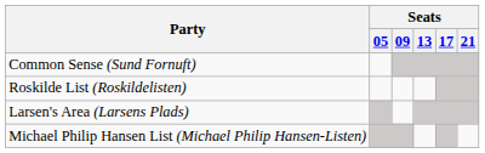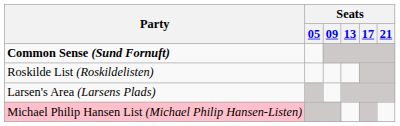Common Sense (Sund Fornuft) | Party: normal -> bold
Michael Philip Hansen List (Michael Philip Hansen-Listen) | Party: no background -> pink background
